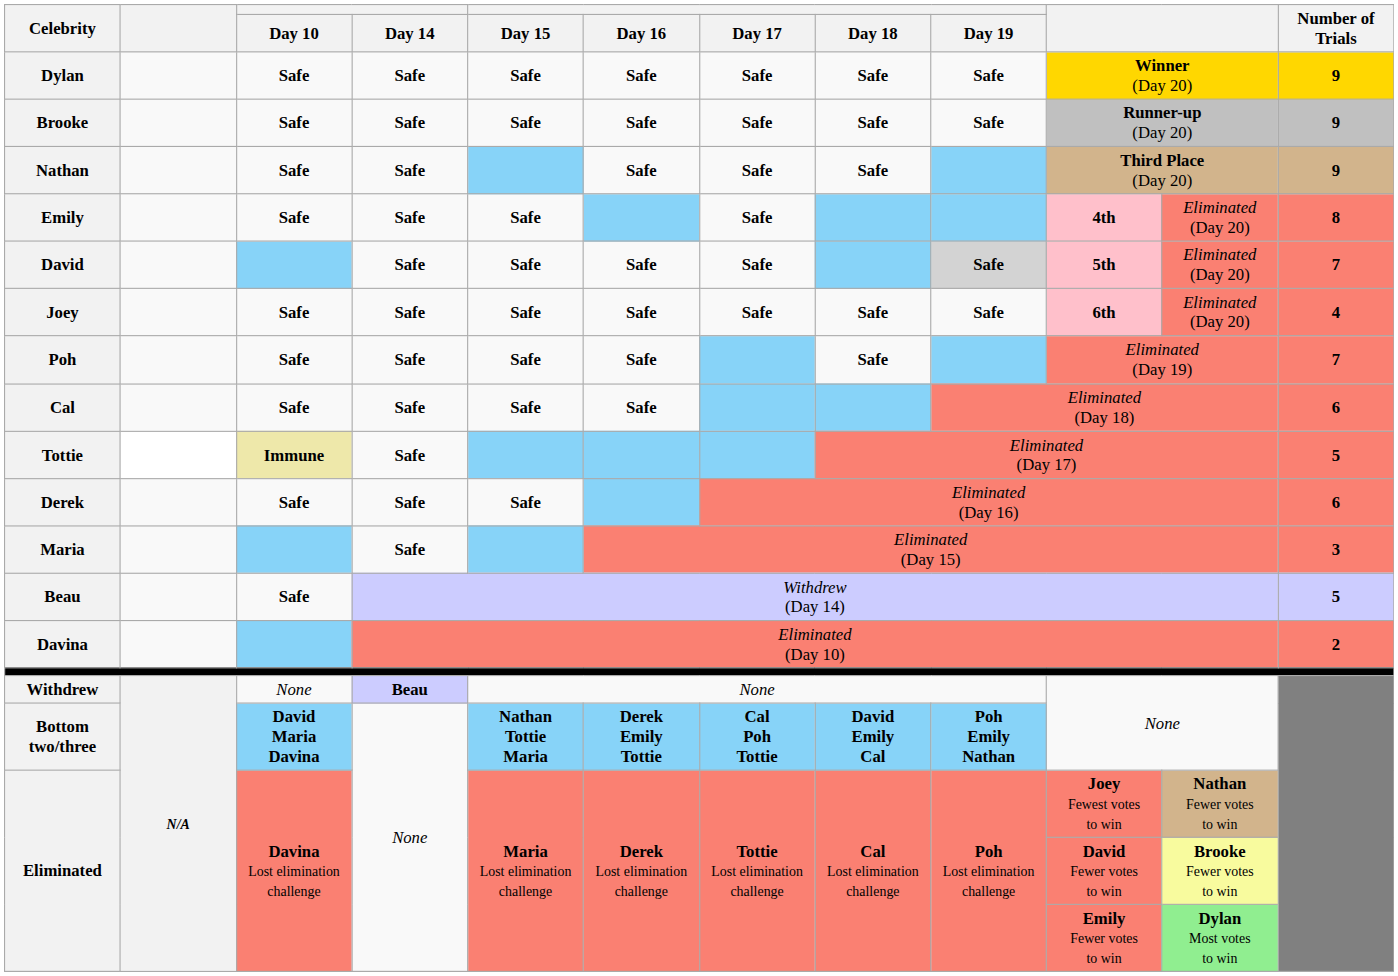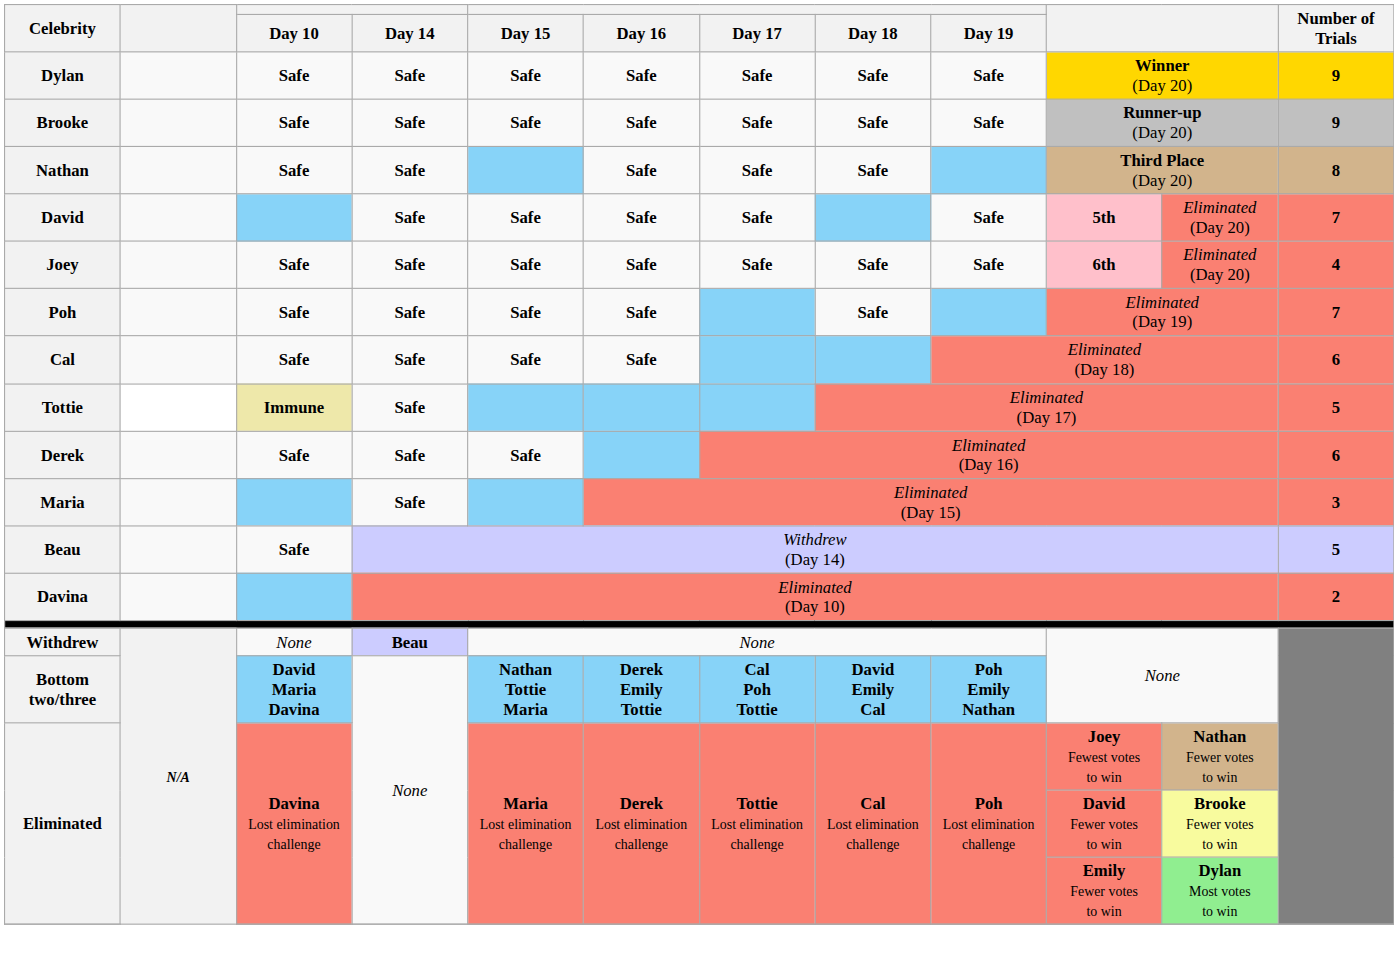Nathan | Number of Trials: 9 -> 8
- row: Emily | Safe | Safe | Safe | Safe | 4th | Eliminated (Day 20) | 8
David | Day 19: lightgrey background -> no background
